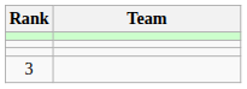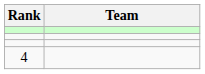row 5 | Rank: 3 -> 4
